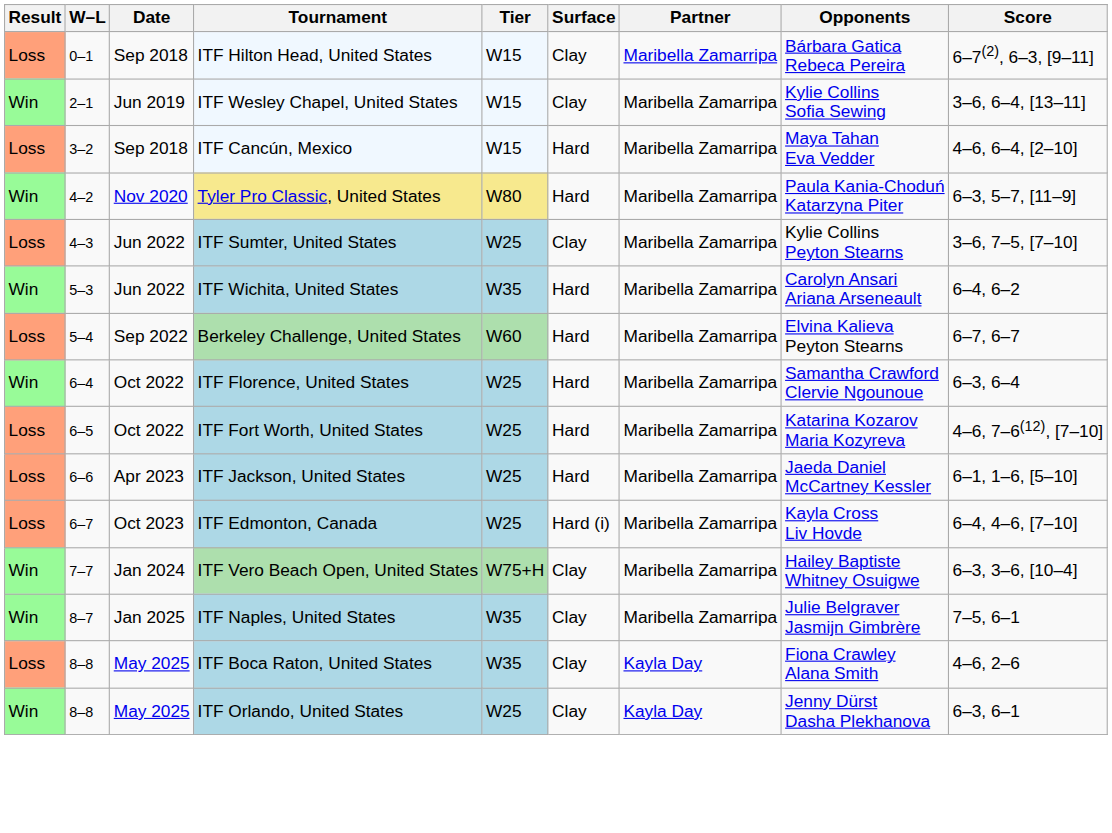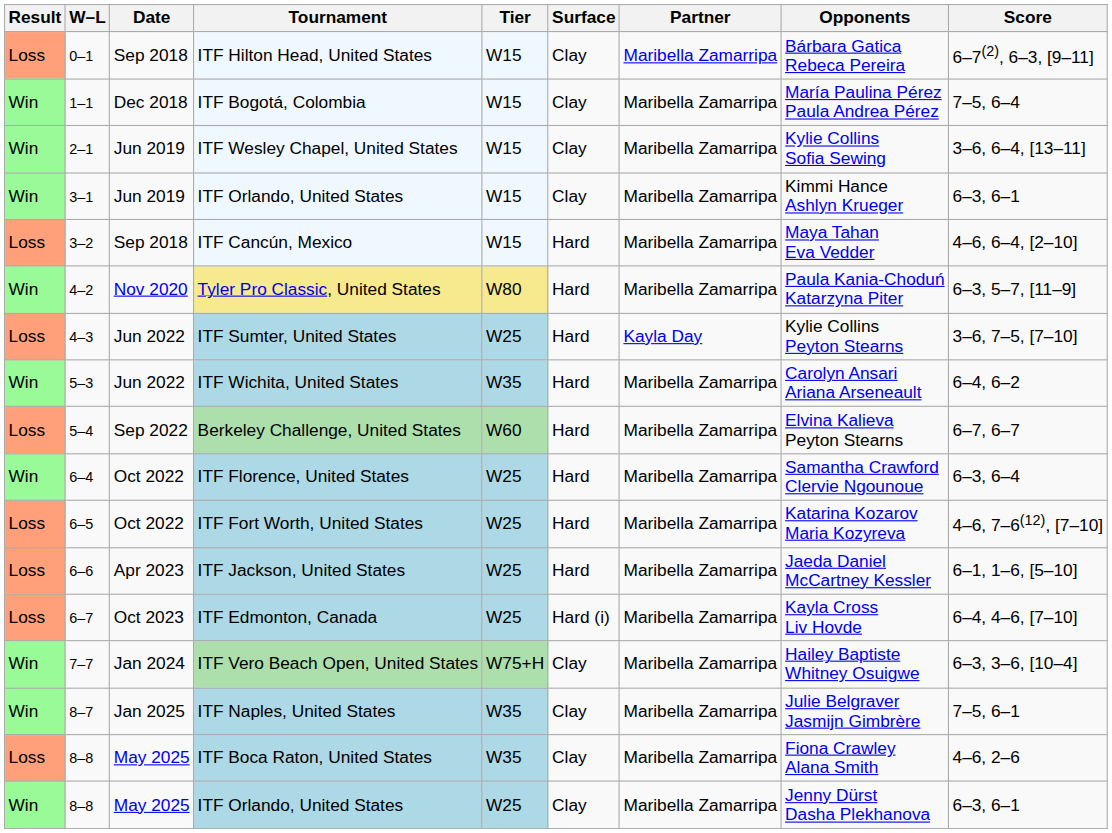+ row: Win | 1–1 | Dec 2018 | ITF Bogotá, Colombia | W15 | Clay | Maribella Zamarripa | María Paulina Pérez Paula Andrea Pérez | 7–5, 6–4
+ row: Win | 3–1 | Jun 2019 | ITF Orlando, United States | W15 | Clay | Maribella Zamarripa | Kimmi Hance Ashlyn Krueger | 6–3, 6–1
ITF Sumter, United States | Surface: Clay -> Hard
ITF Sumter, United States | Partner: Maribella Zamarripa -> Kayla Day
ITF Boca Raton, United States | Partner: Kayla Day -> Maribella Zamarripa
8–8 / ITF Orlando, United States | Partner: Kayla Day -> Maribella Zamarripa
